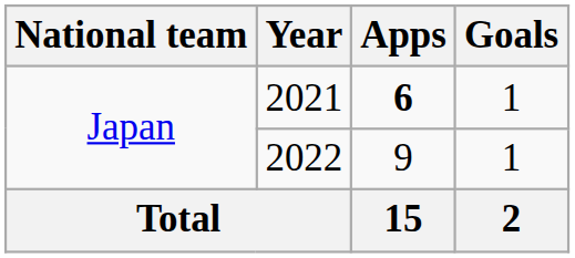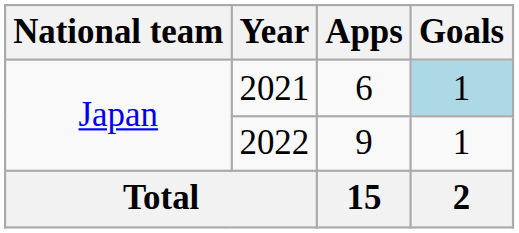2021 | Apps: bold -> normal
2021 | Goals: no background -> lightblue background
